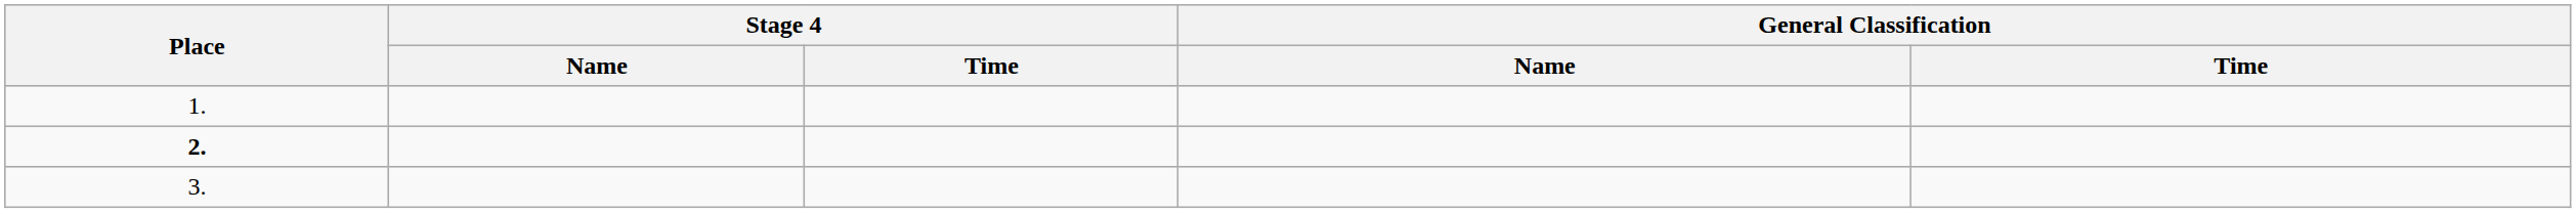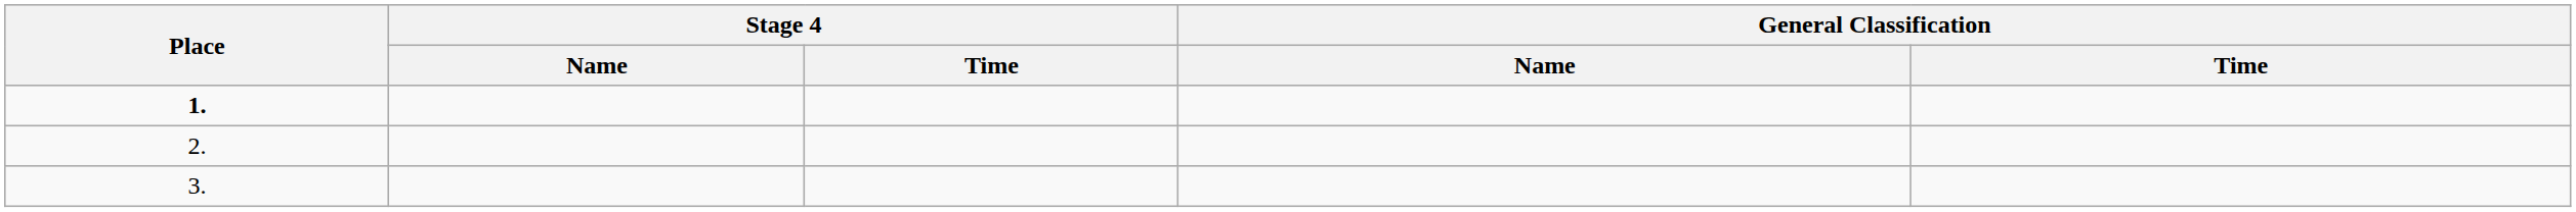1. | Place: normal -> bold
2. | Place: bold -> normal
